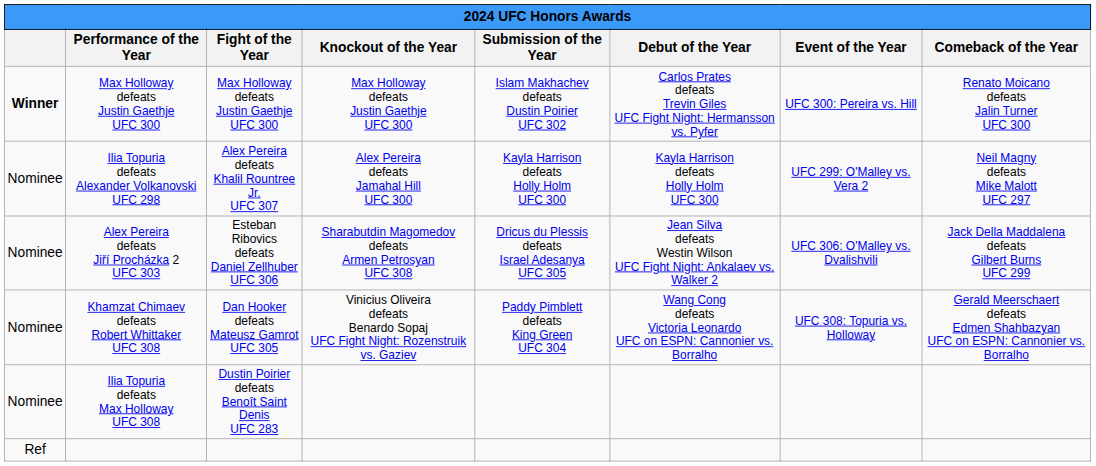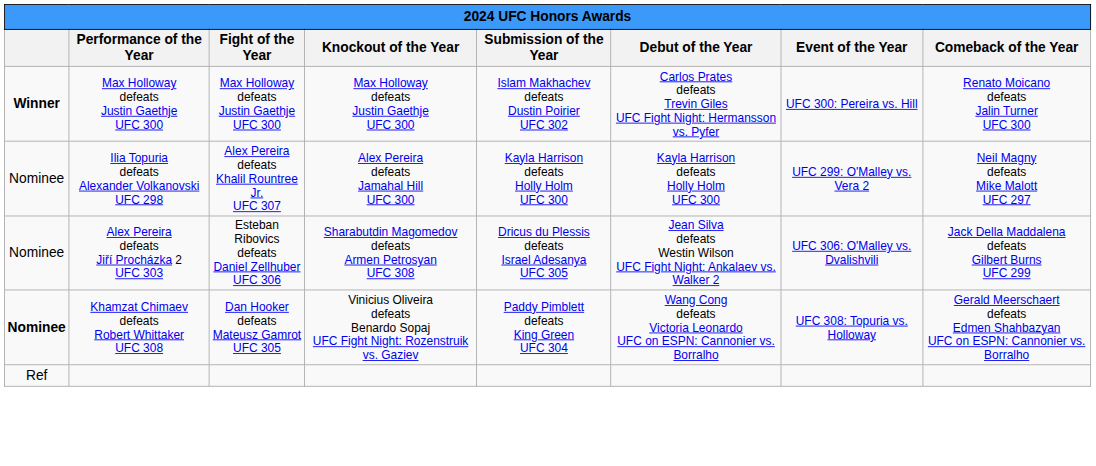Khamzat Chimaev defeats Robert Whittaker UFC 308 | column 1: normal -> bold
- row: Nominee | Ilia Topuria defeats Max Holloway UFC 308 | Dustin Poirier defeats Benoît Saint Denis UFC 283
